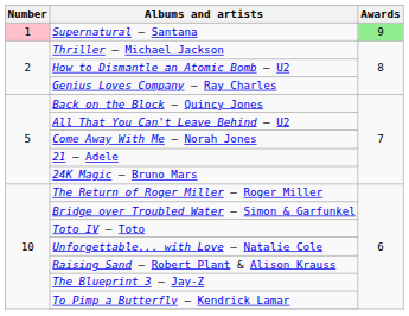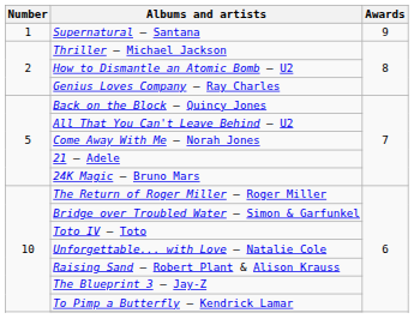Supernatural — Santana | Number: pink background -> no background
Supernatural — Santana | Awards: lightgreen background -> no background
